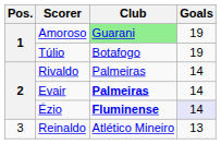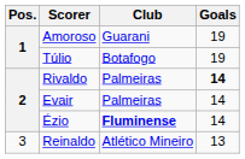Amoroso | Club: lightgreen background -> no background
Rivaldo | Goals: normal -> bold
Evair | Club: bold -> normal
Ézio | Goals: lavender background -> no background
